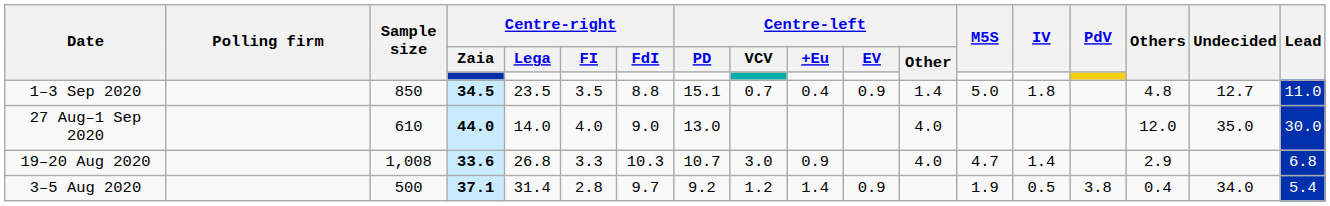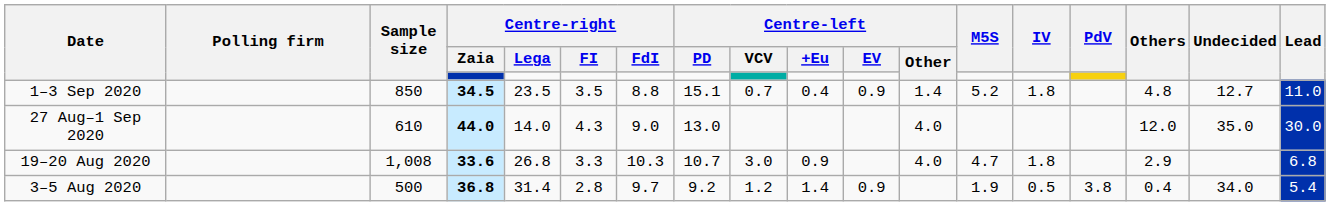1–3 Sep 2020 | M5S: 5.0 -> 5.2
27 Aug–1 Sep 2020 | Centre-right / FI: 4.0 -> 4.3
19–20 Aug 2020 | IV: 1.4 -> 1.8
3–5 Aug 2020 | Centre-right / Zaia: 37.1 -> 36.8
